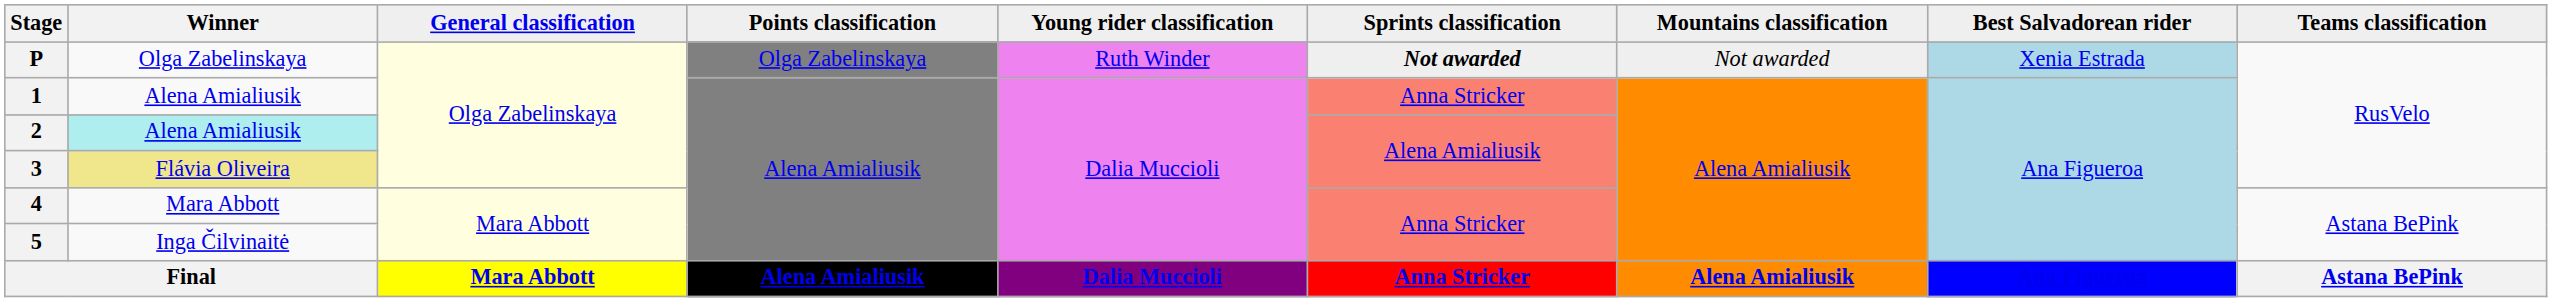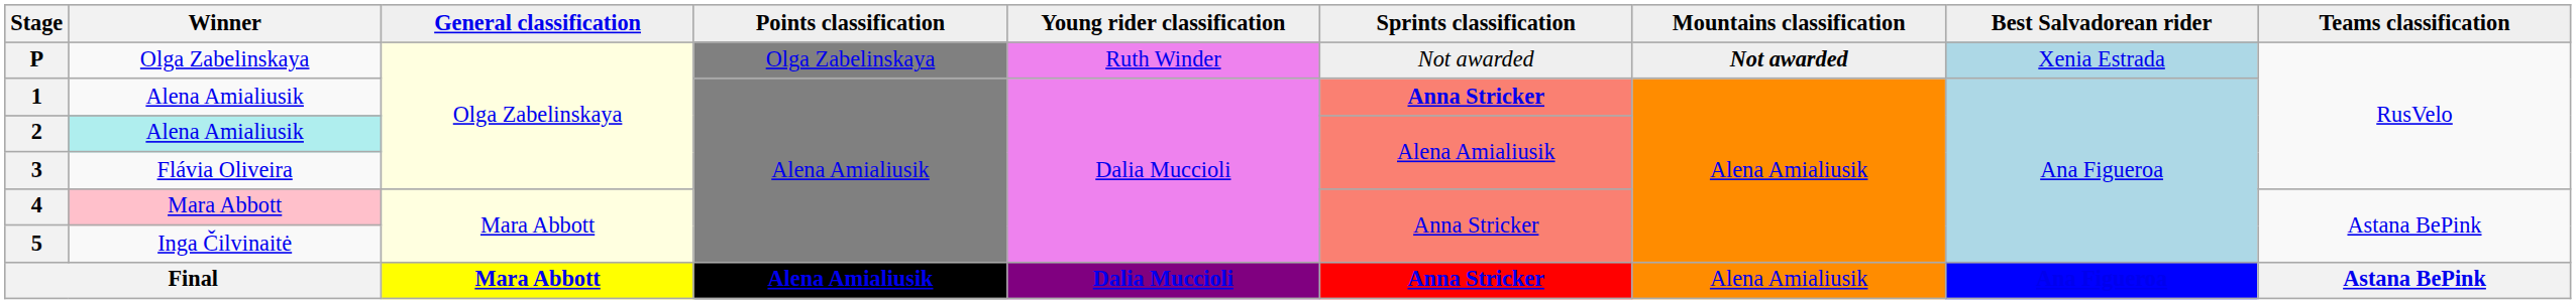P | Sprints classification: bold -> normal
P | Mountains classification: normal -> bold
1 | Sprints classification: normal -> bold
3 | Winner: khaki background -> no background
4 | Winner: no background -> pink background
Final | Mountains classification: bold -> normal
